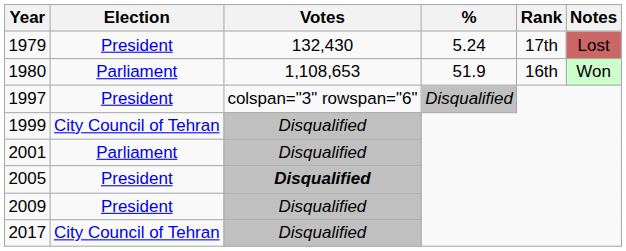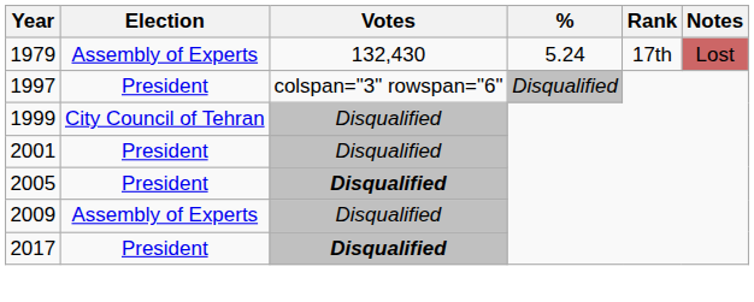1979 | Election: President -> Assembly of Experts
- row: 1980 | Parliament | 1,108,653 | 51.9 | 16th | Won
2001 | Election: Parliament -> President
2009 | Election: President -> Assembly of Experts
2017 | Election: City Council of Tehran -> President
2017 | Votes: normal -> bold
